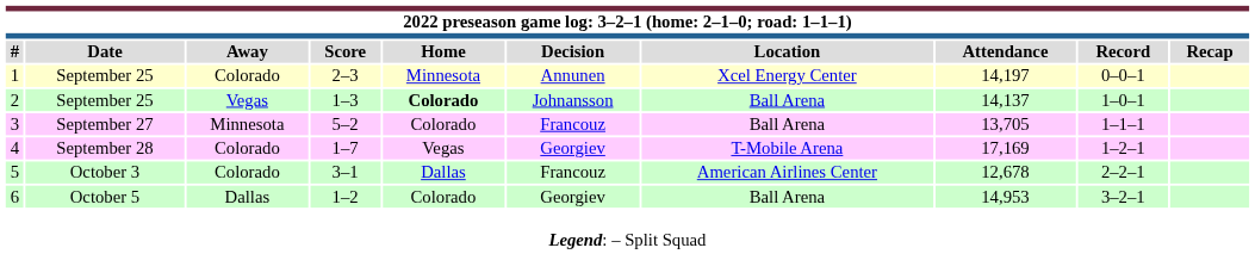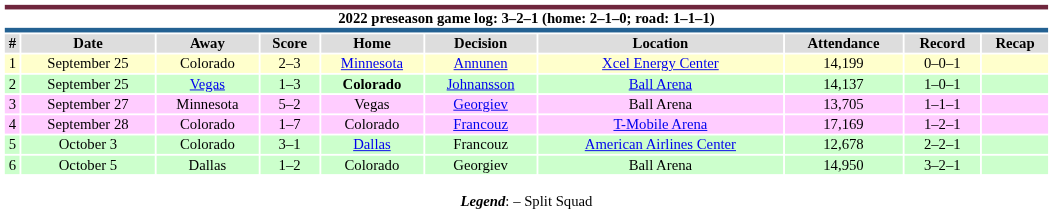1 | column 8: 14,197 -> 14,199
3 | column 5: Colorado -> Vegas
3 | column 6: Francouz -> Georgiev
4 | column 5: Vegas -> Colorado
4 | column 6: Georgiev -> Francouz
6 | column 8: 14,953 -> 14,950
